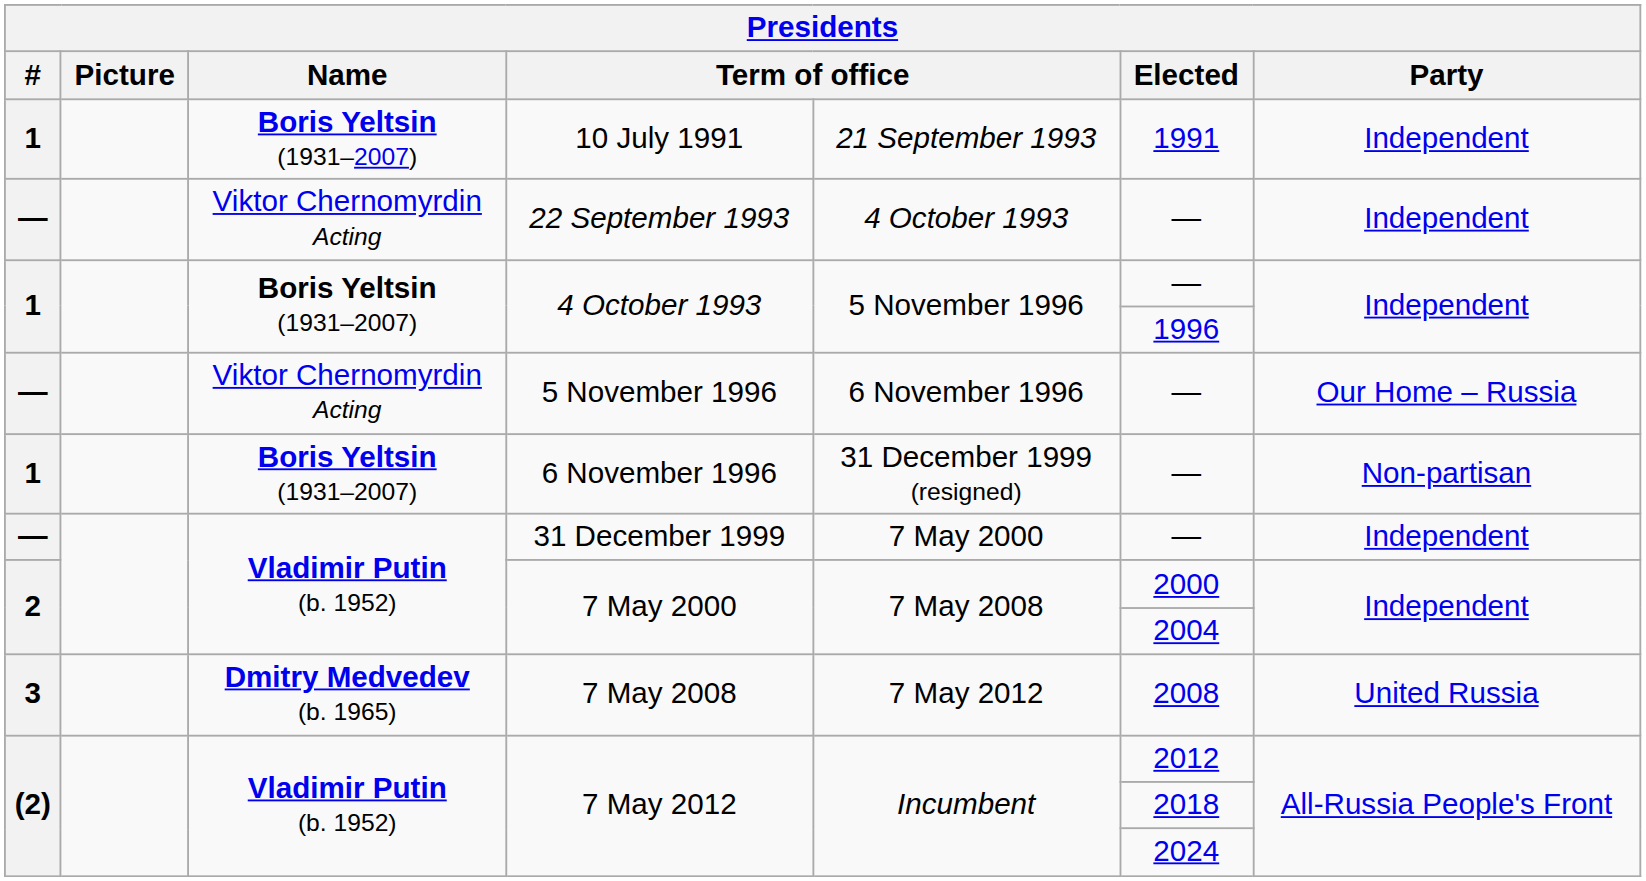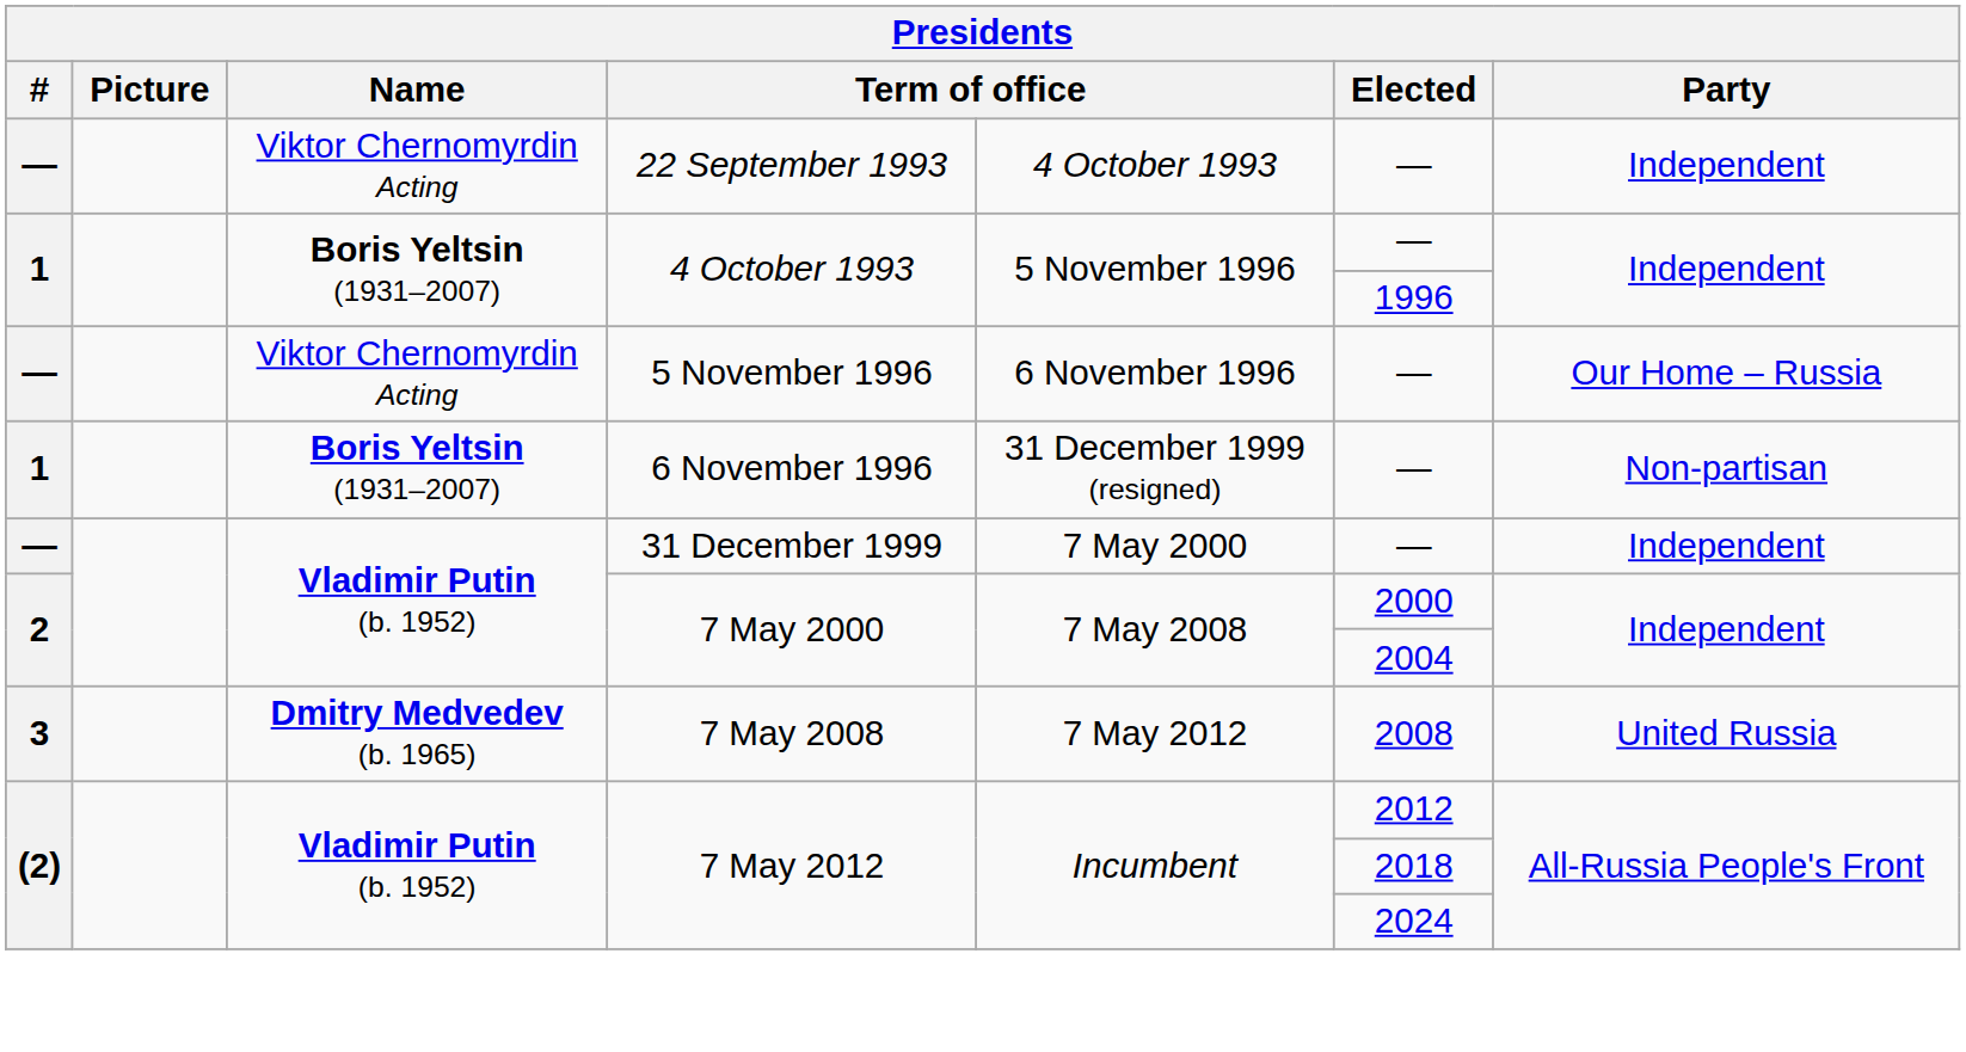- row: 1 | Boris Yeltsin (1931–2007) | 10 July 1991 | 21 September 1993 | 1991 | Independent
